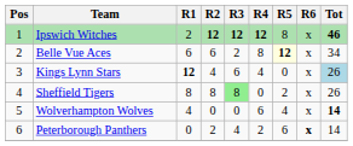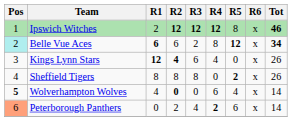Belle Vue Aces | Pos: no background -> paleturquoise background
Belle Vue Aces | R1: normal -> bold
Belle Vue Aces | R5: lightyellow background -> no background
Belle Vue Aces | Tot: normal -> bold
Kings Lynn Stars | R2: normal -> bold
Kings Lynn Stars | Tot: lightblue background -> no background
Sheffield Tigers | R3: lightgreen background -> no background
Sheffield Tigers | R5: normal -> bold
Wolverhampton Wolves | Pos: normal -> bold
Wolverhampton Wolves | R2: normal -> bold
Wolverhampton Wolves | Tot: bold -> normal
Peterborough Panthers | Pos: no background -> lightsalmon background
Peterborough Panthers | R4: normal -> bold
Peterborough Panthers | R6: bold -> normal
